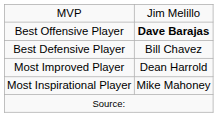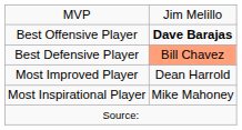Best Defensive Player | column 2: no background -> lightsalmon background
